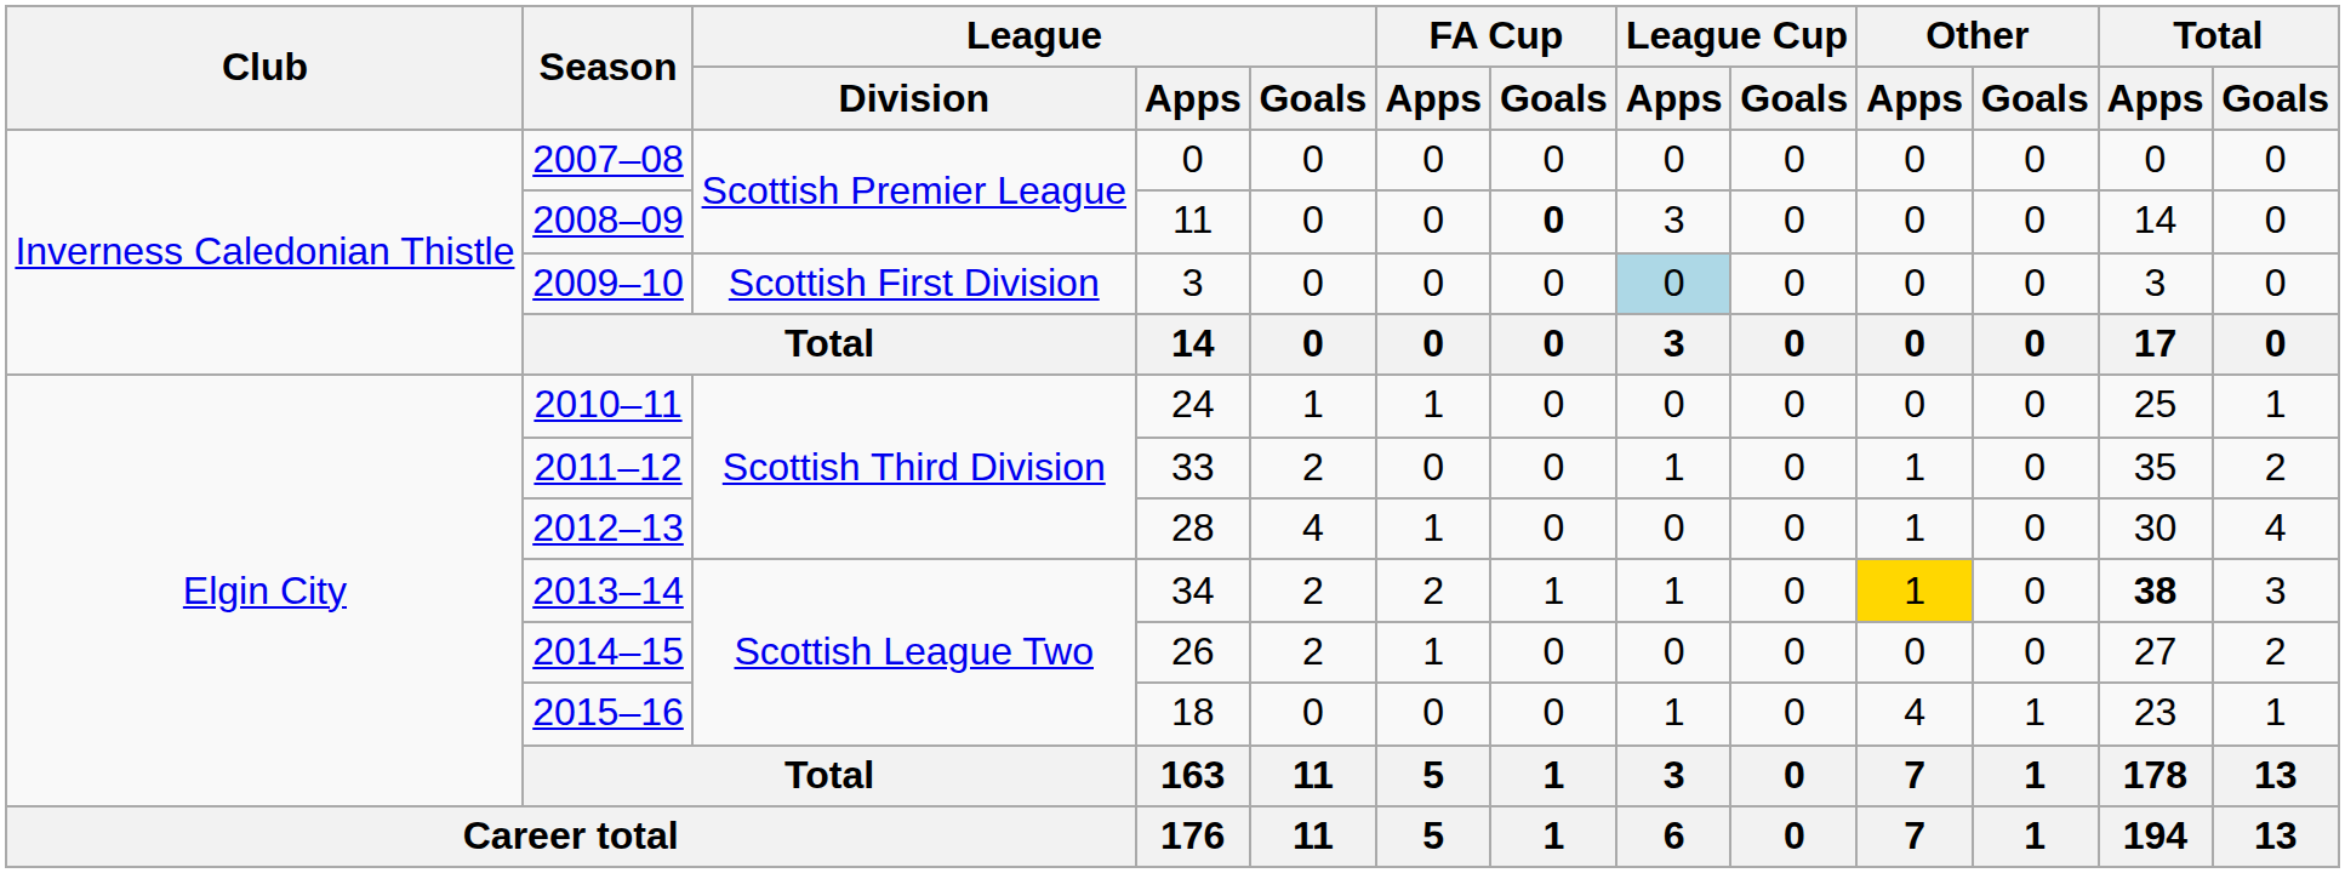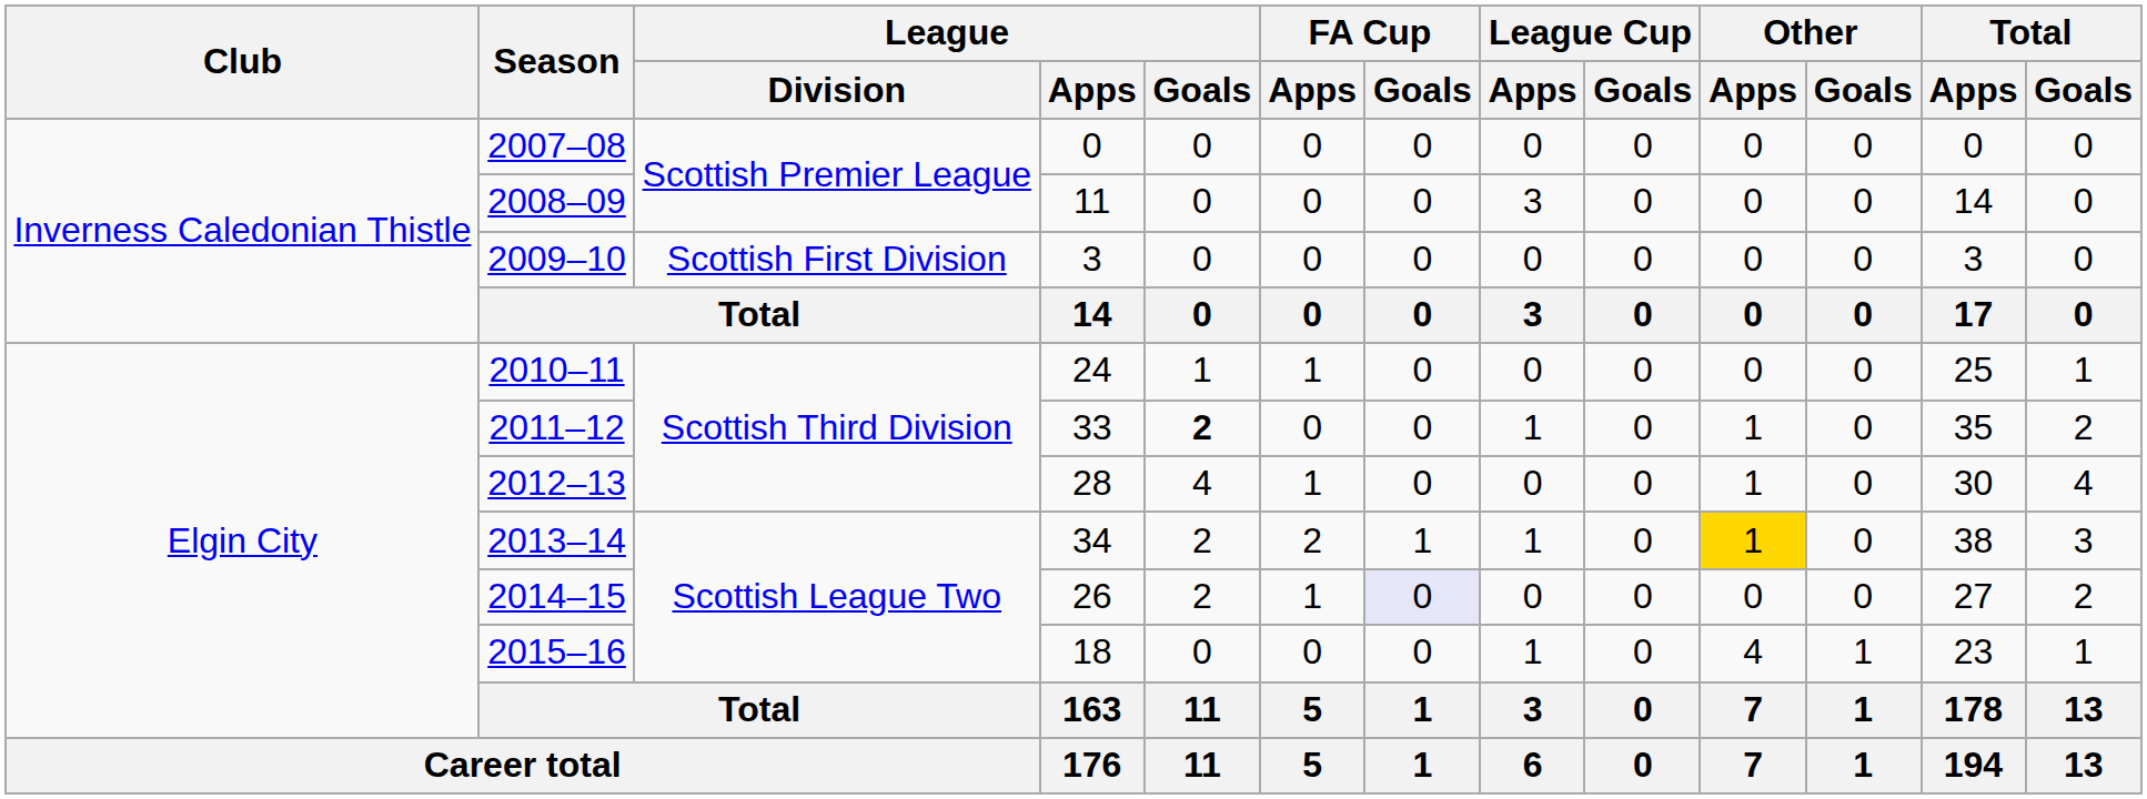2008–09 | FA Cup / Goals: bold -> normal
2009–10 | League Cup / Apps: lightblue background -> no background
2011–12 | League / Goals: normal -> bold
2013–14 | Total / Apps: bold -> normal
2014–15 | FA Cup / Goals: no background -> lavender background
